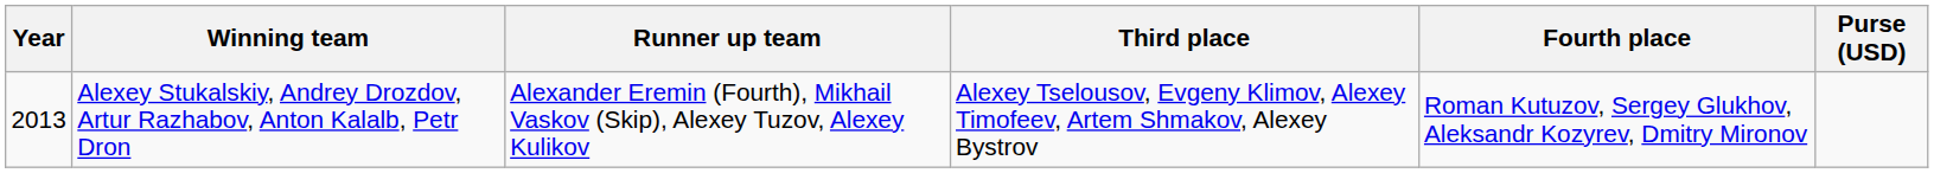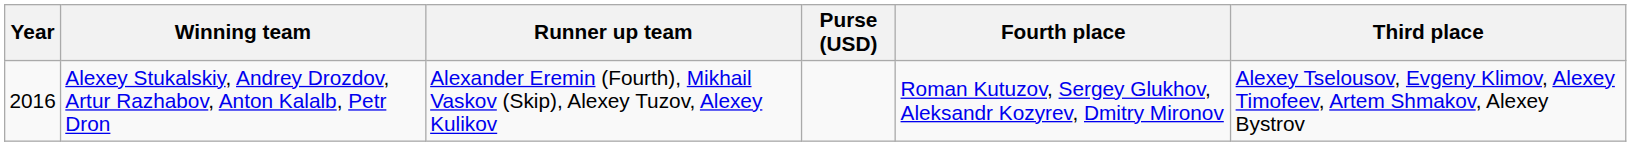columns swapped: Third place <-> Purse (USD)
row 2 | Year: 2013 -> 2016
